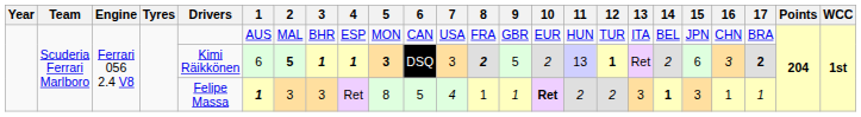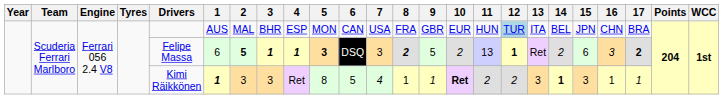row 2 | 12: no background -> lightblue background
row 3 | Drivers: Kimi Räikkönen -> Felipe Massa
row 4 | Drivers: Felipe Massa -> Kimi Räikkönen
